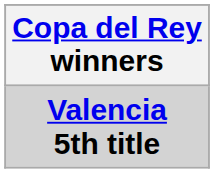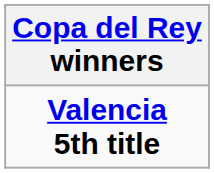row 2 | column 1: lightgrey background -> no background
